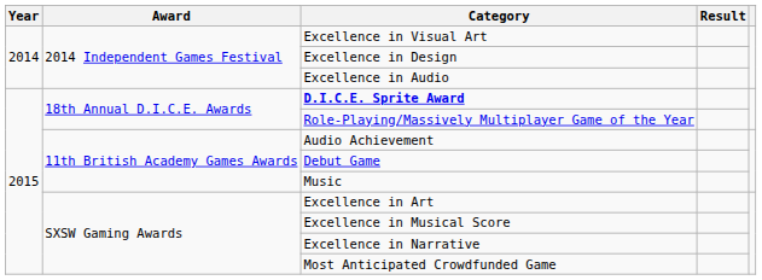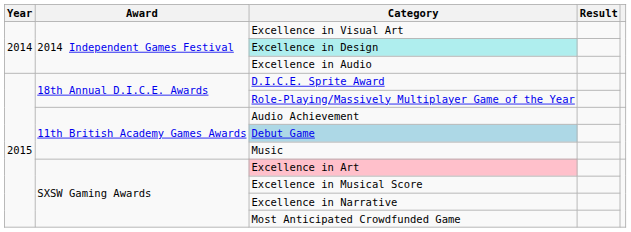Excellence in Design | Category: no background -> paleturquoise background
D.I.C.E. Sprite Award | Category: bold -> normal
Debut Game | Category: no background -> lightblue background
Excellence in Art | Category: no background -> pink background
